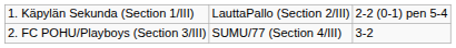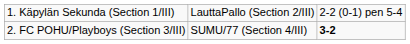2. FC POHU/Playboys (Section 3/III) | column 3: normal -> bold
